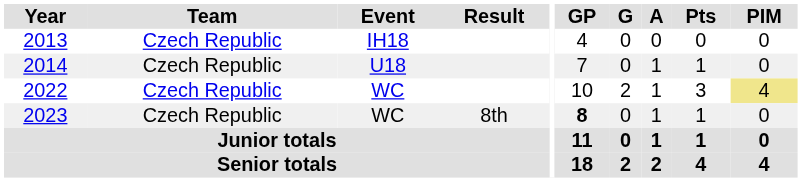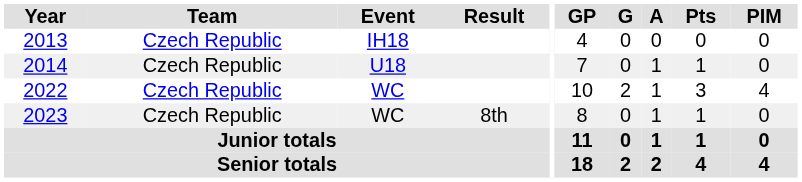2022 | PIM: khaki background -> no background
2023 | GP: bold -> normal
